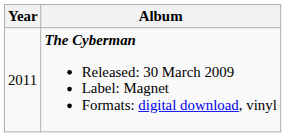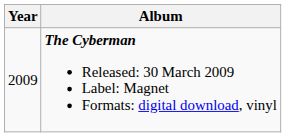row 2 | Year: 2011 -> 2009
